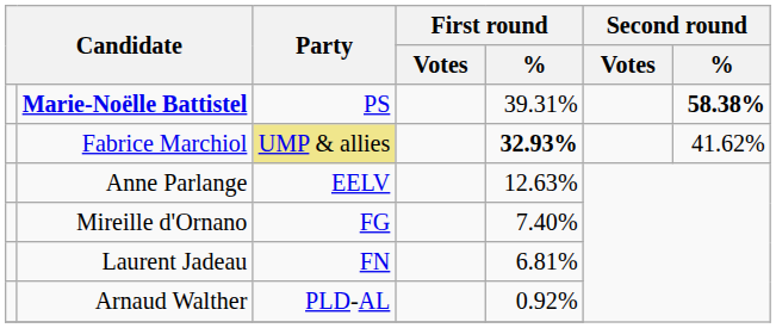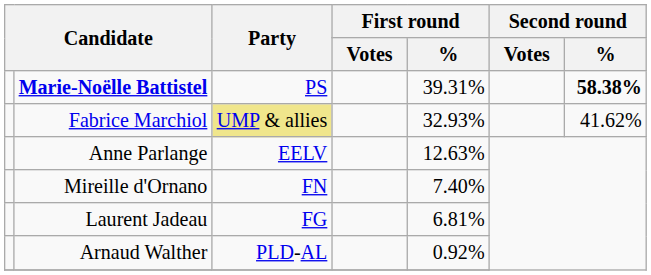Fabrice Marchiol | First round / %: bold -> normal
Mireille d'Ornano | Party: FG -> FN
Laurent Jadeau | Party: FN -> FG
